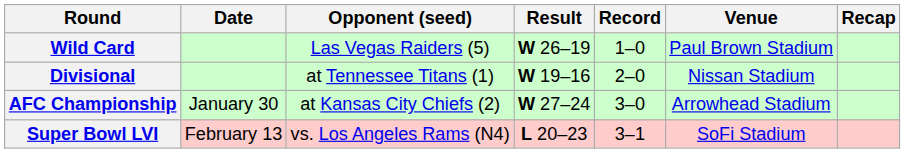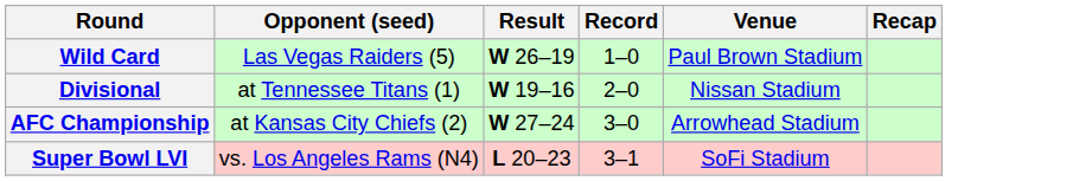- column: Date | January 30 | February 13
